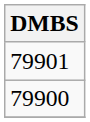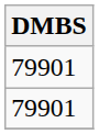row 3 | column 1: 79900 -> 79901
